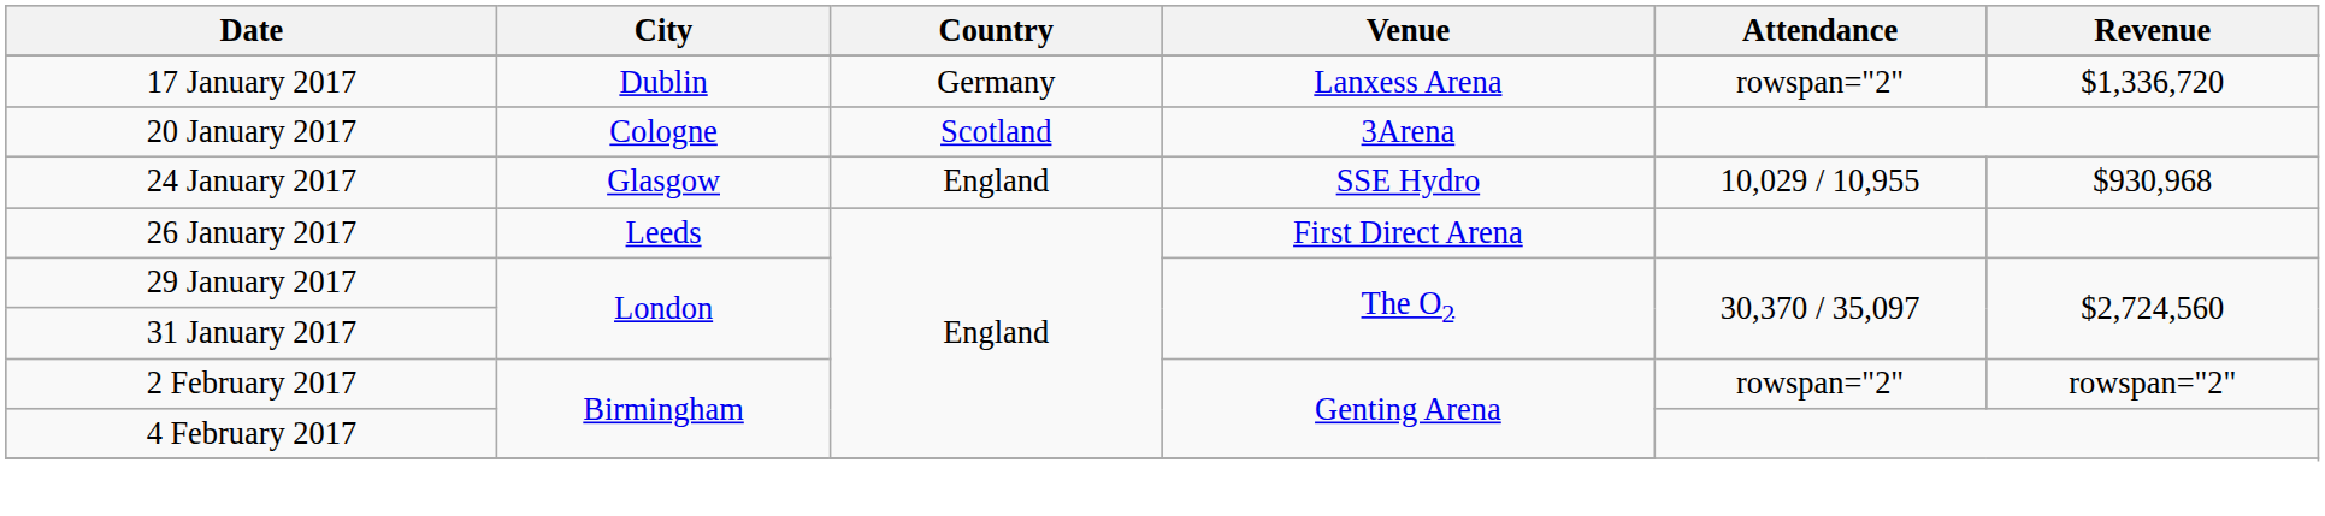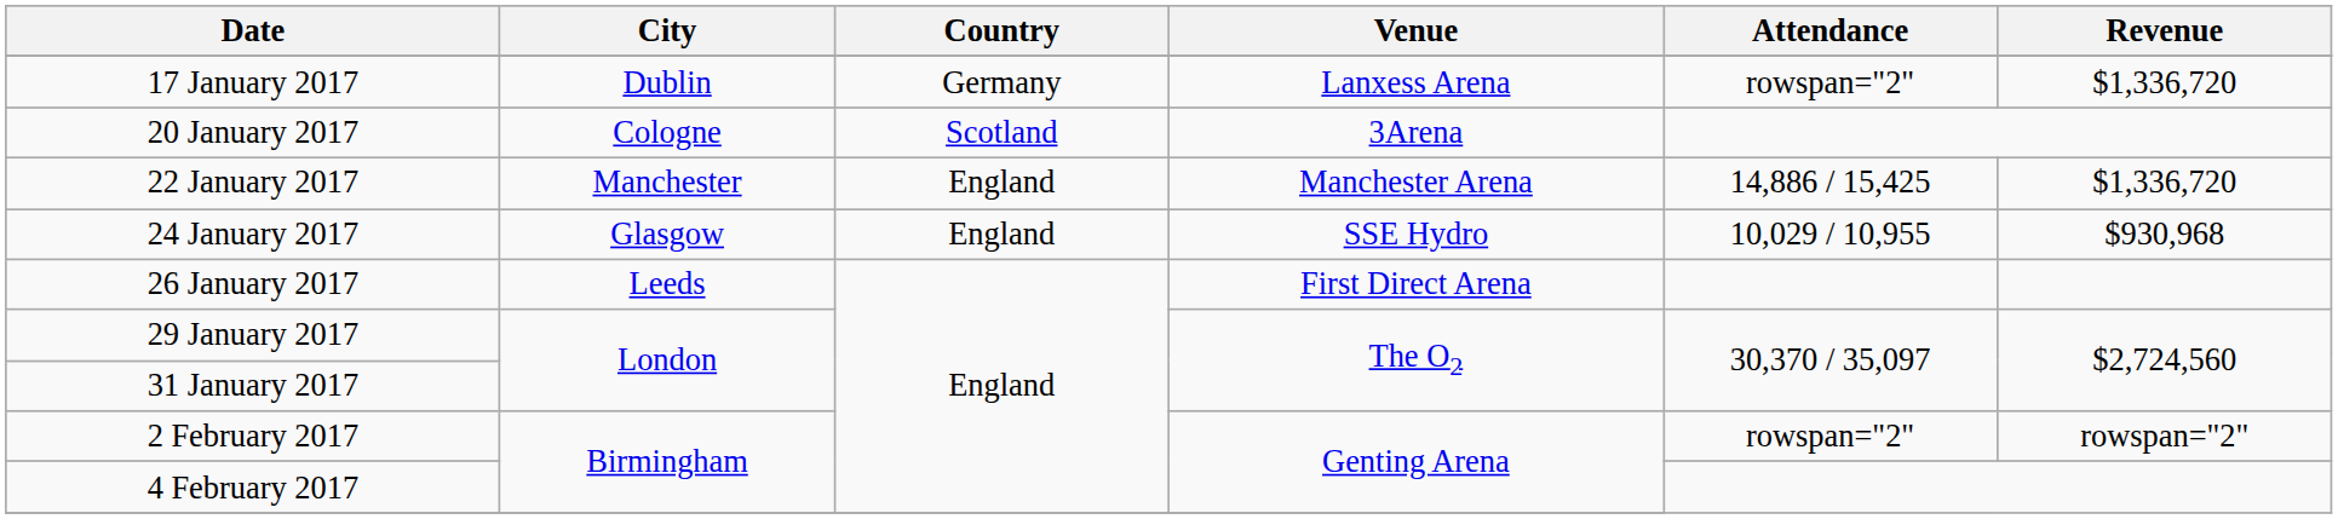+ row: 22 January 2017 | Manchester | England | Manchester Arena | 14,886 / 15,425 | $1,336,720
